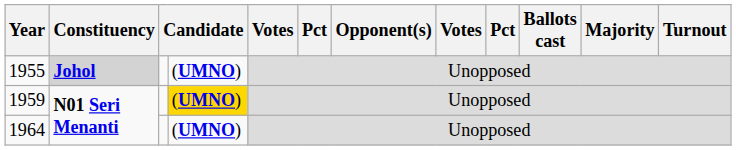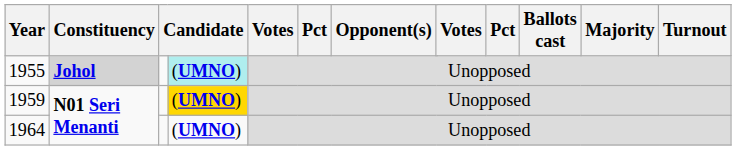1955 | column 4: no background -> paleturquoise background
